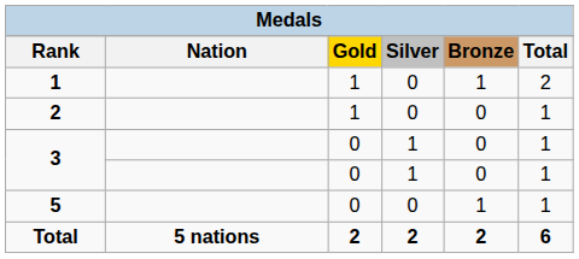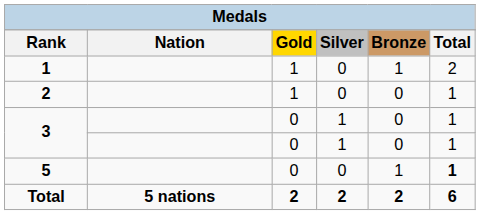5 | column 6: normal -> bold
